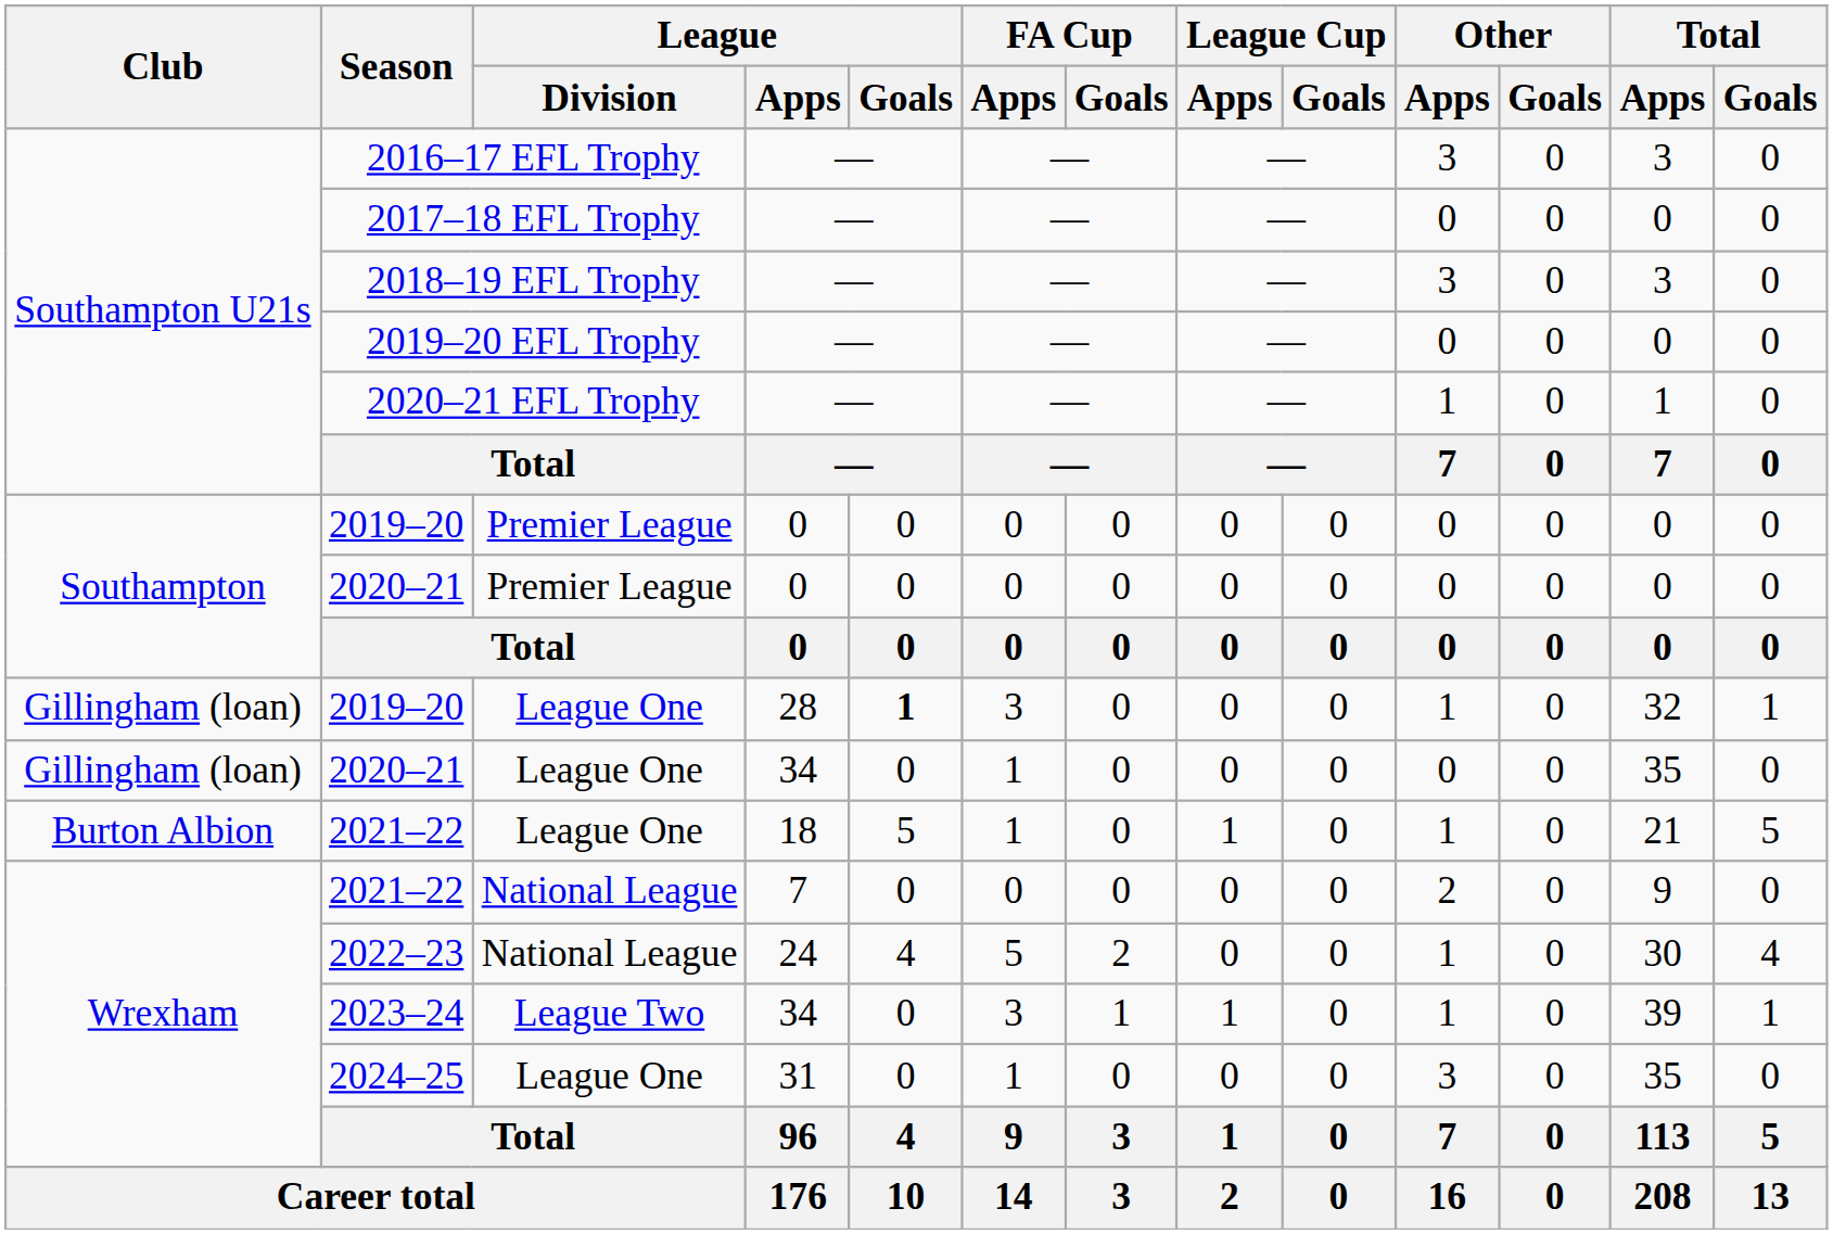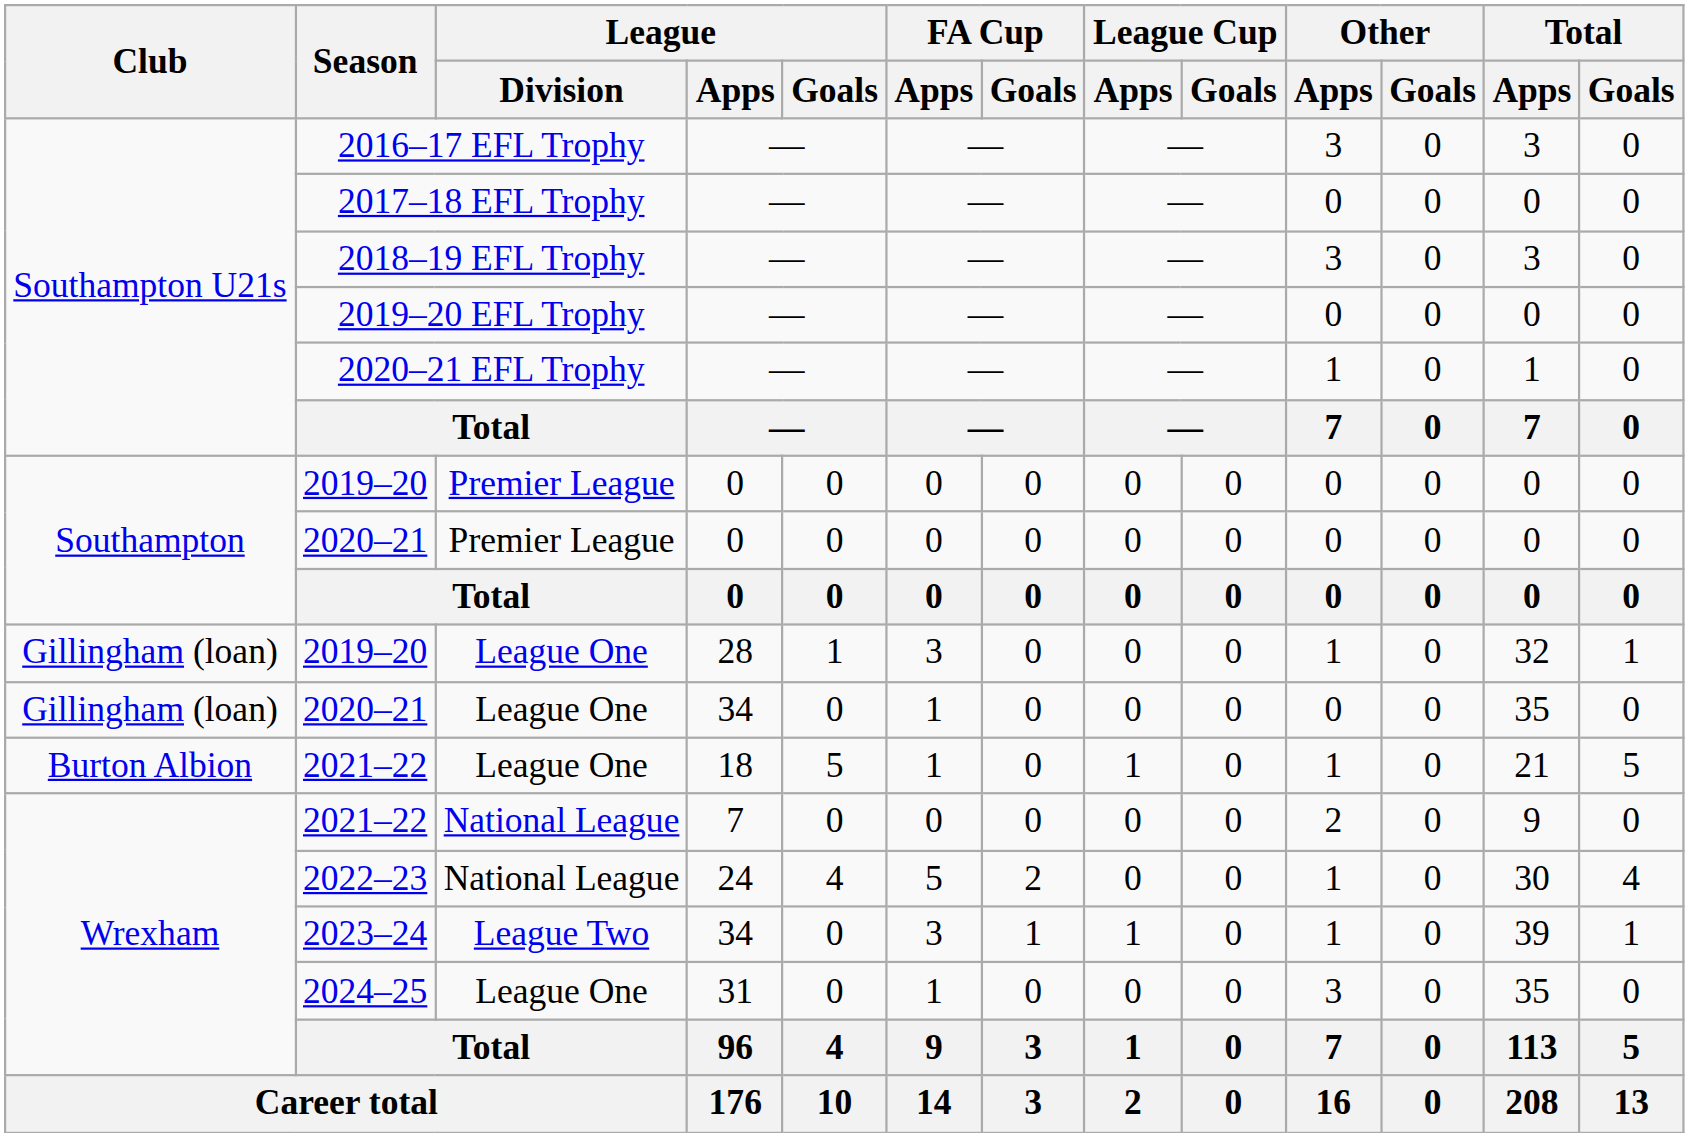2019–20 / League One | League / Goals: bold -> normal
